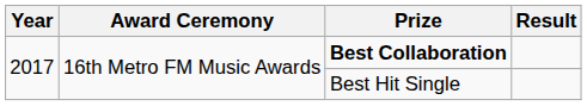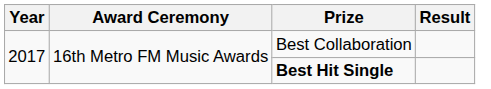Best Collaboration | Prize: bold -> normal
Best Hit Single | Prize: normal -> bold
